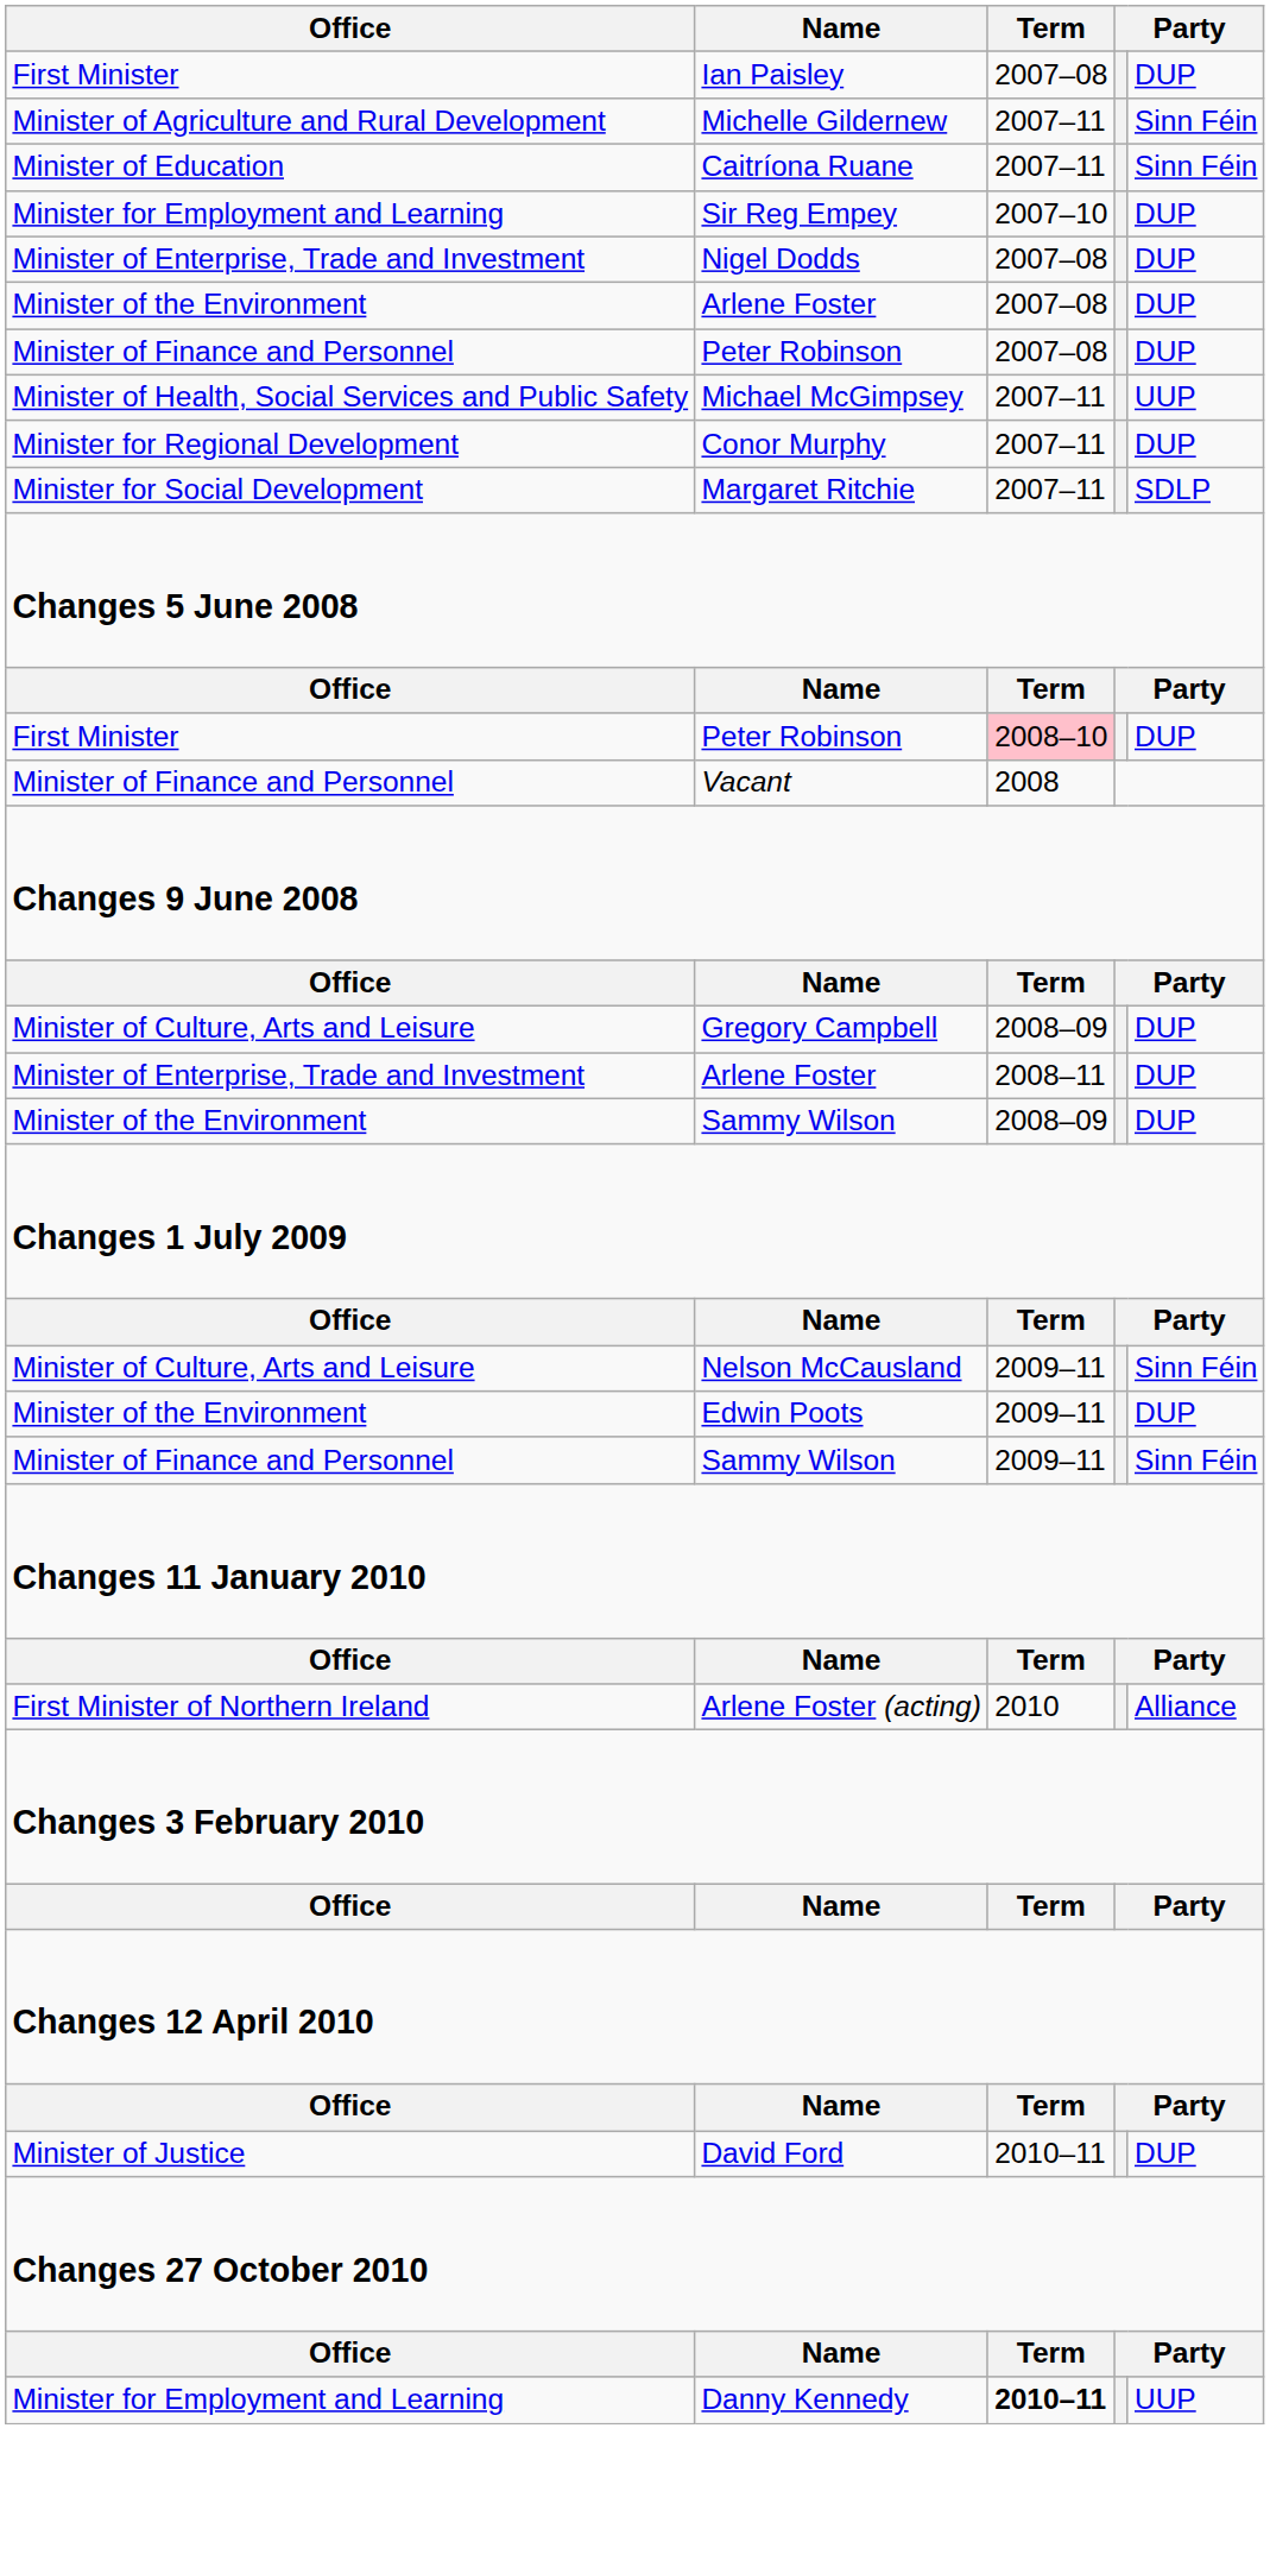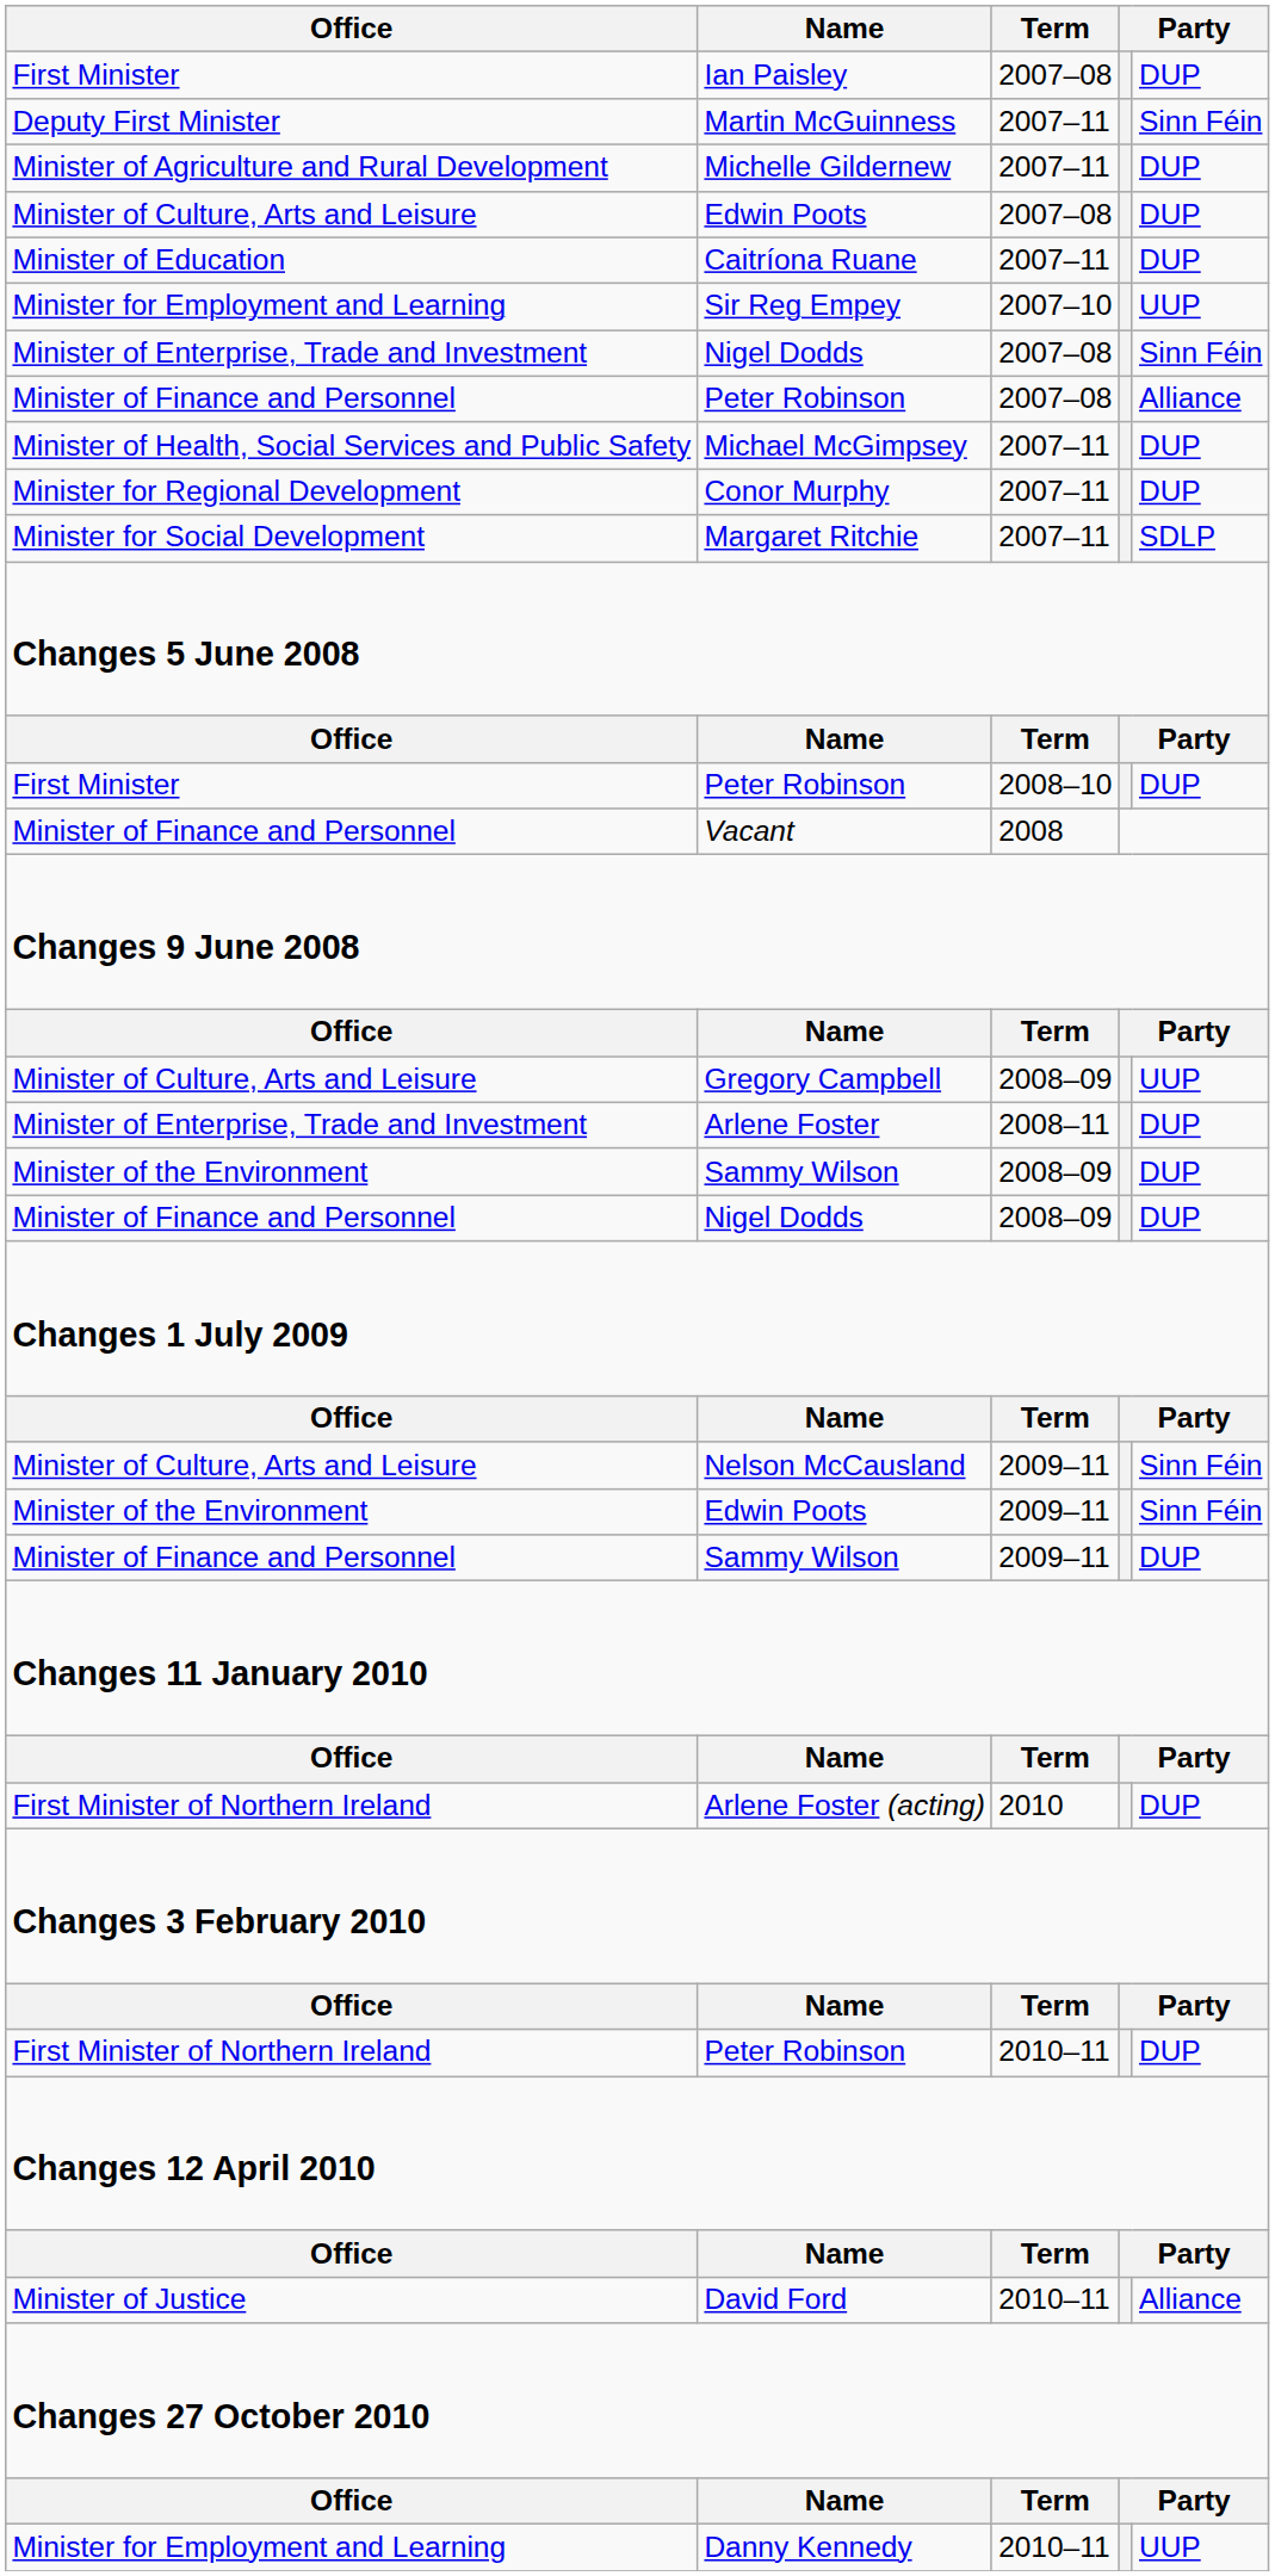+ row: Deputy First Minister | Martin McGuinness | 2007–11 | Sinn Féin
Michelle Gildernew | column 5: Sinn Féin -> DUP
+ row: Minister of Culture, Arts and Leisure | Edwin Poots | 2007–08 | DUP
Caitríona Ruane | column 5: Sinn Féin -> DUP
Sir Reg Empey | column 5: DUP -> UUP
Minister of Enterprise, Trade and Investment / Nigel Dodds | column 5: DUP -> Sinn Féin
- row: Minister of the Environment | Arlene Foster | 2007–08 | DUP
Minister of Finance and Personnel / Peter Robinson | column 5: DUP -> Alliance
Michael McGimpsey | column 5: UUP -> DUP
First Minister / Peter Robinson | Term: pink background -> no background
Gregory Campbell | column 5: DUP -> UUP
+ row: Minister of Finance and Personnel | Nigel Dodds | 2008–09 | DUP
Minister of the Environment / Edwin Poots | column 5: DUP -> Sinn Féin
Minister of Finance and Personnel / Sammy Wilson | column 5: Sinn Féin -> DUP
Arlene Foster (acting) | column 5: Alliance -> DUP
+ row: First Minister of Northern Ireland | Peter Robinson | 2010–11 | DUP
David Ford | column 5: DUP -> Alliance
Danny Kennedy | Term: bold -> normal
